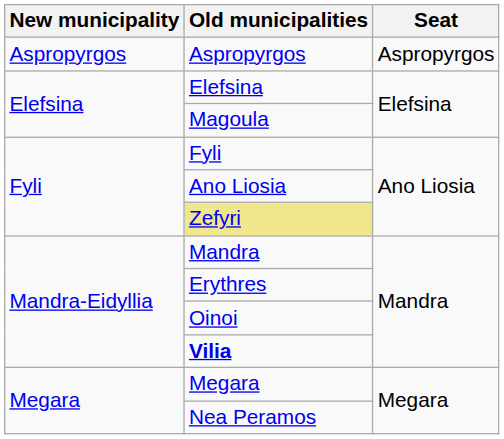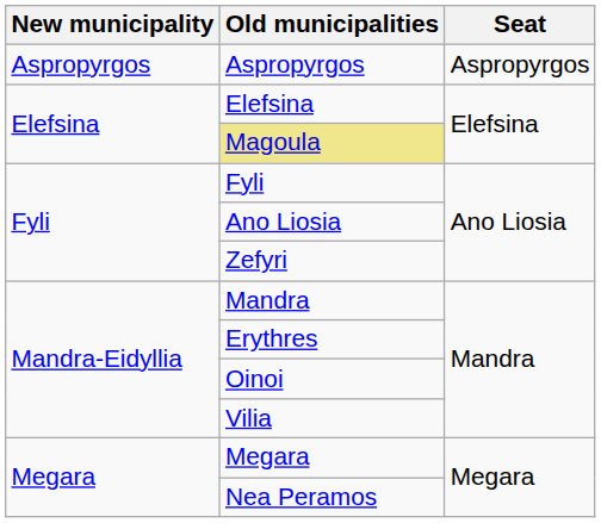Magoula | Old municipalities: no background -> khaki background
Zefyri | Old municipalities: khaki background -> no background
Vilia | Old municipalities: bold -> normal
